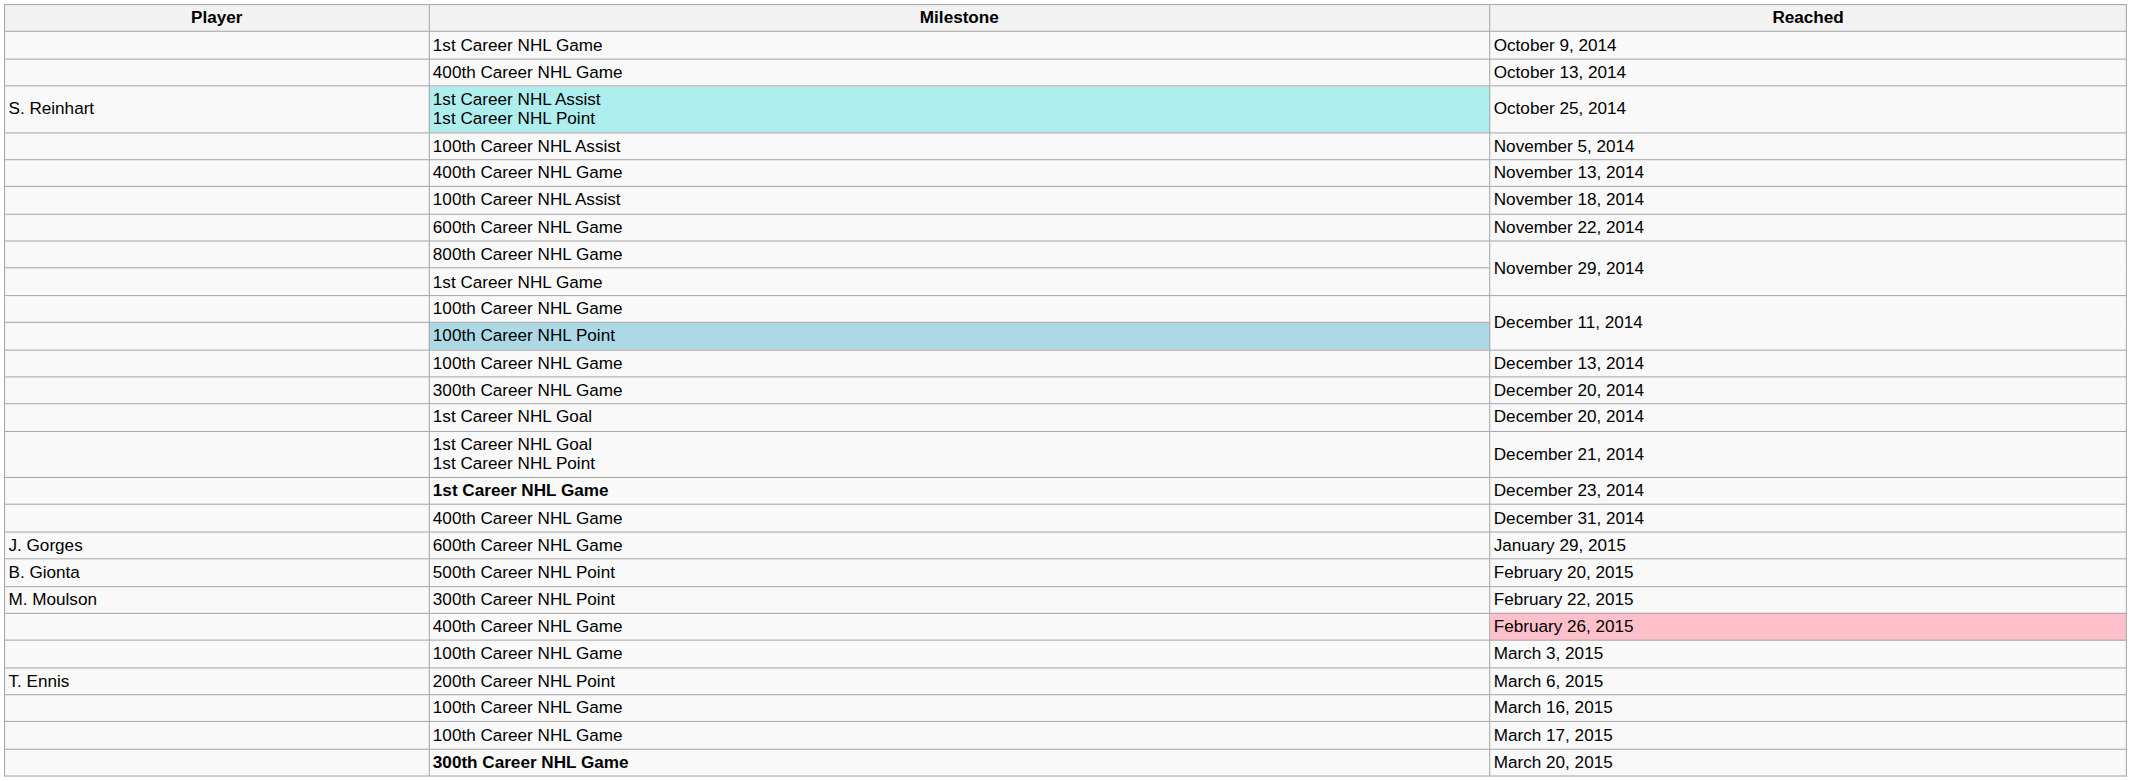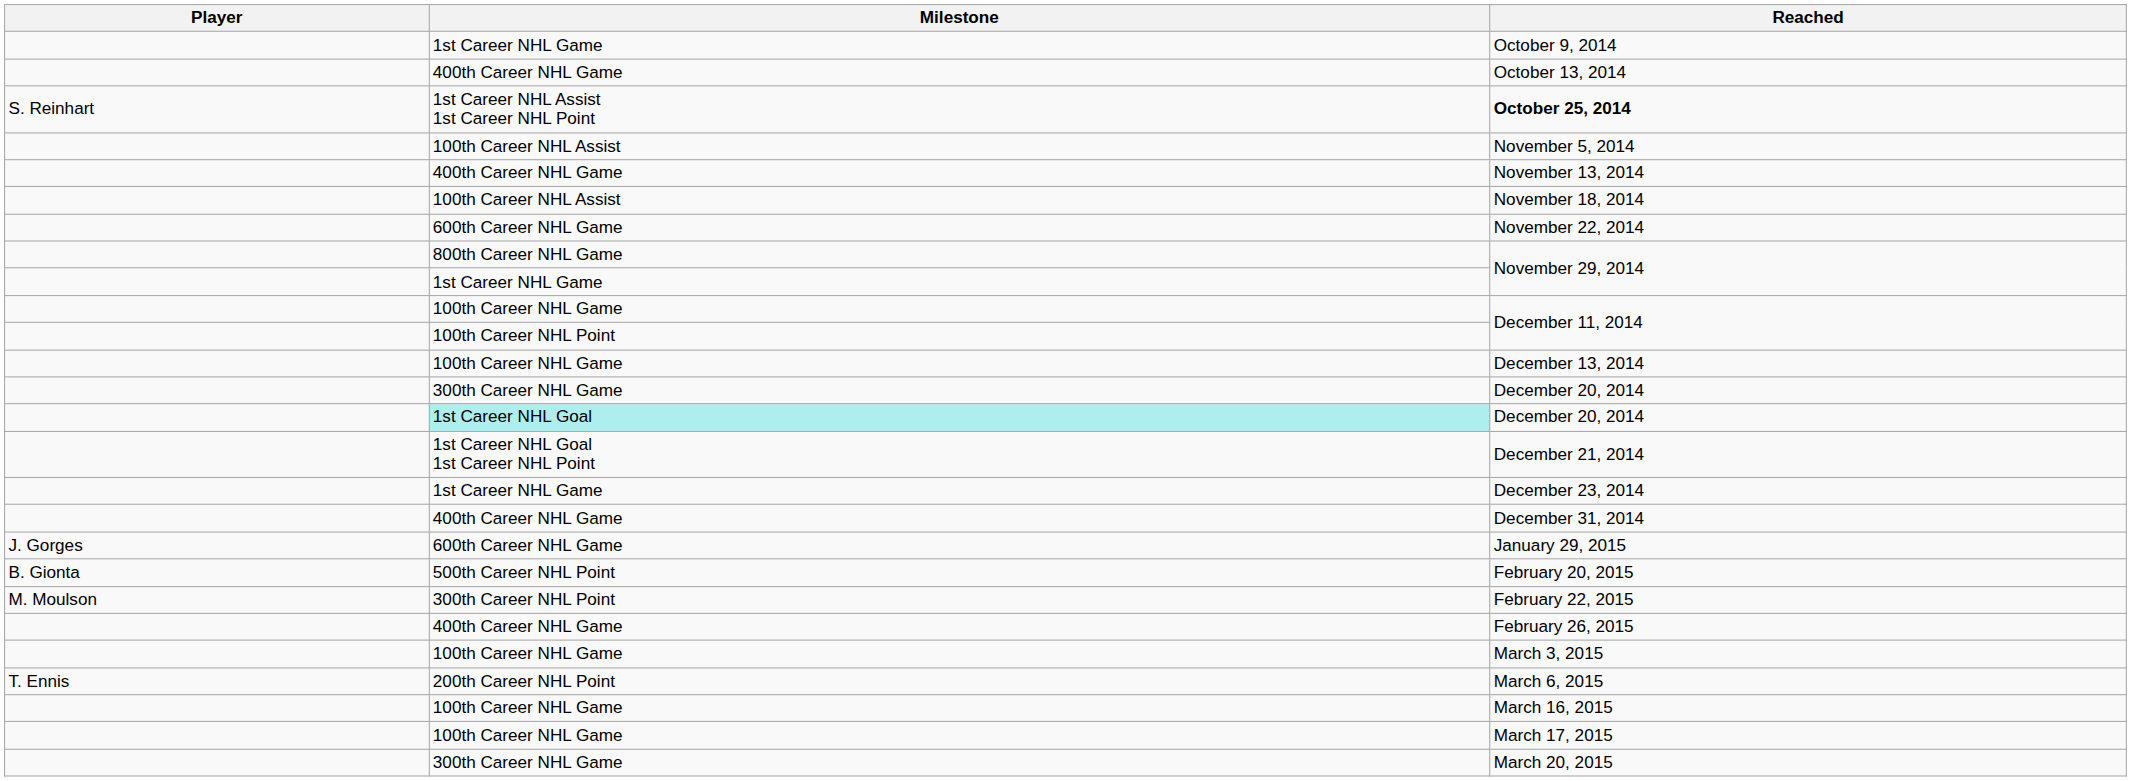row 4 | Milestone: paleturquoise background -> no background
row 4 | Reached: normal -> bold
row 12 | Milestone: lightblue background -> no background
row 15 | Milestone: no background -> paleturquoise background
row 17 | Milestone: bold -> normal
row 22 | Reached: pink background -> no background
row 27 | Milestone: bold -> normal
